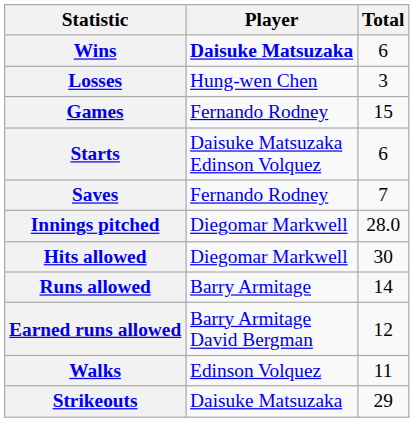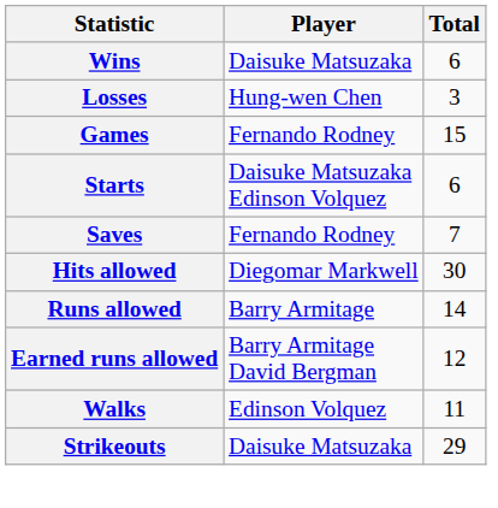Wins | Player: bold -> normal
- row: Innings pitched | Diegomar Markwell | 28.0
